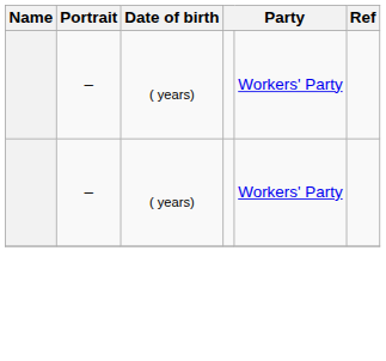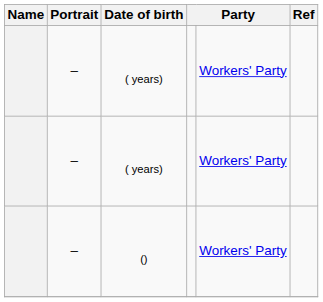+ row: – | () | Workers' Party
